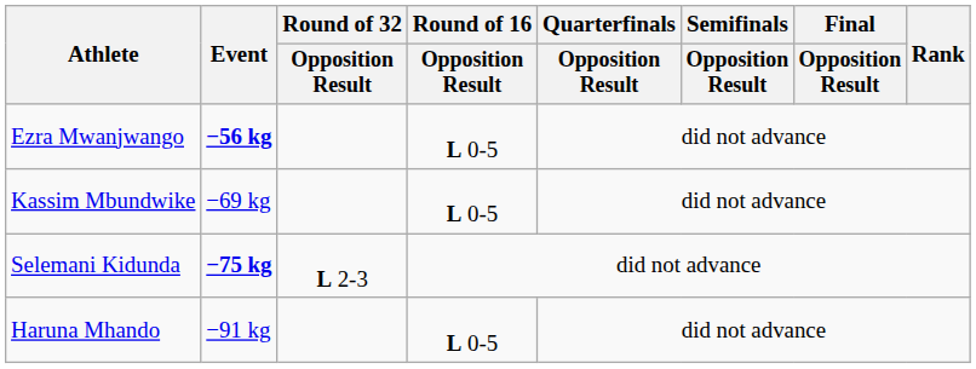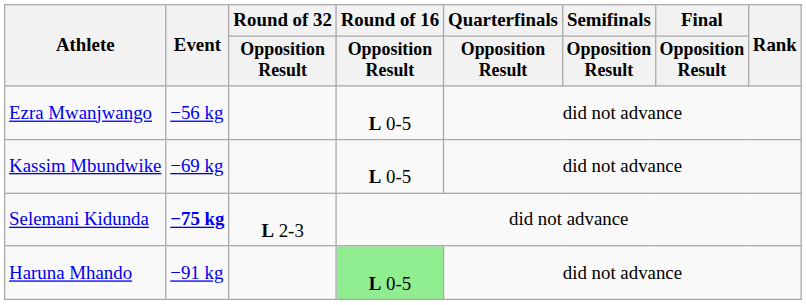Ezra Mwanjwango | Event: bold -> normal
Haruna Mhando | Round of 16 / Opposition Result: no background -> lightgreen background
